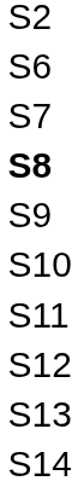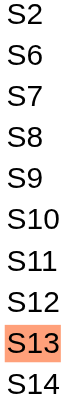S8 | column 1: bold -> normal
S13 | column 1: no background -> lightsalmon background
